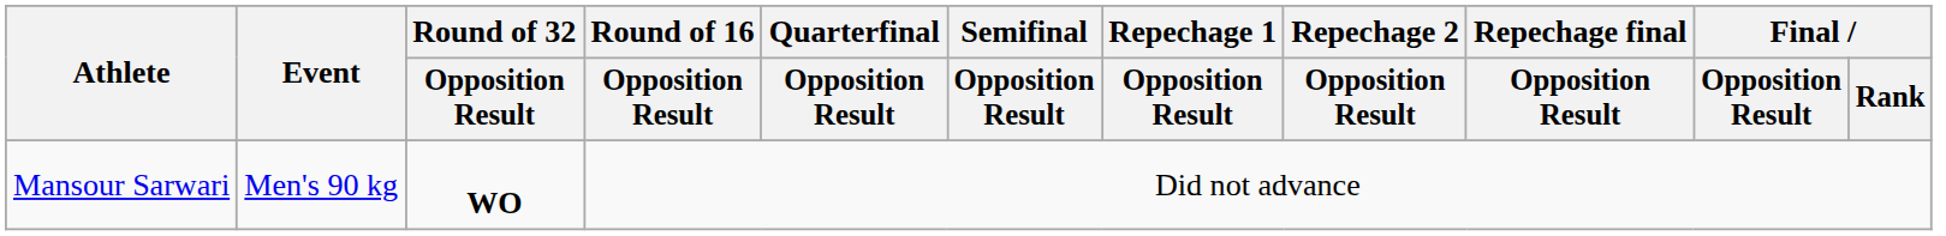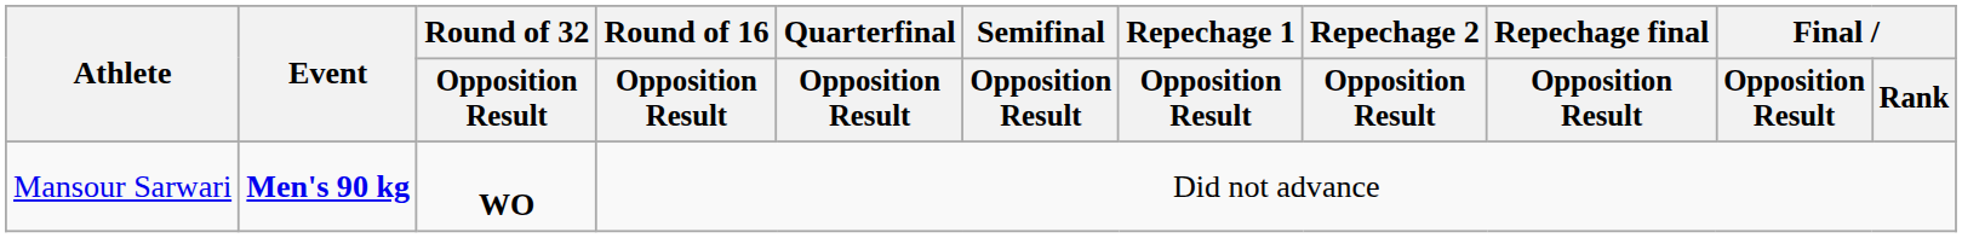Mansour Sarwari | Event: normal -> bold
